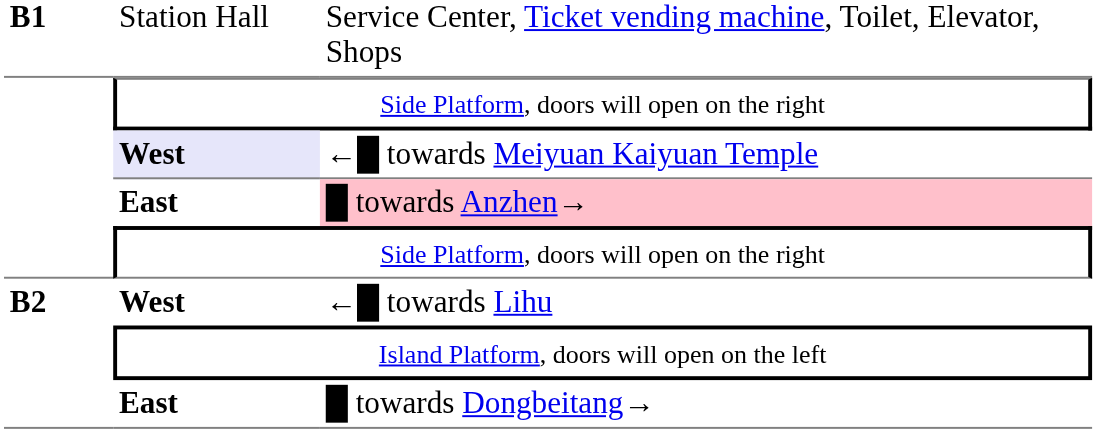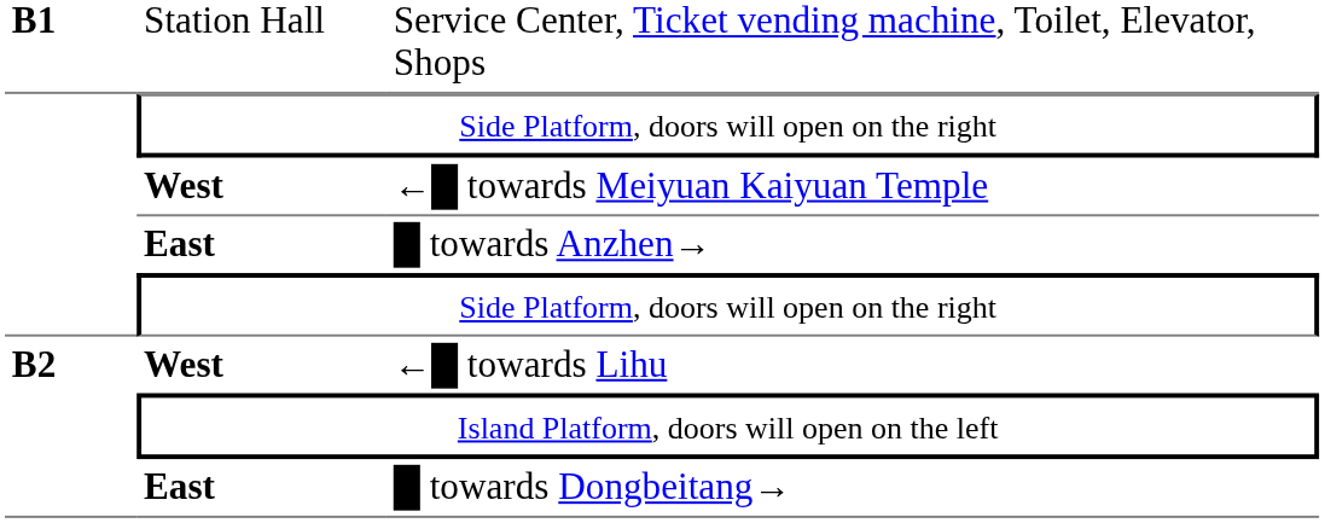←█ towards Meiyuan Kaiyuan Temple | column 2: lavender background -> no background
█ towards Anzhen→ | column 3: pink background -> no background
